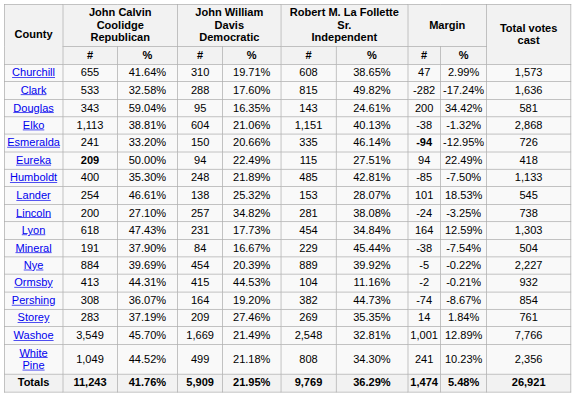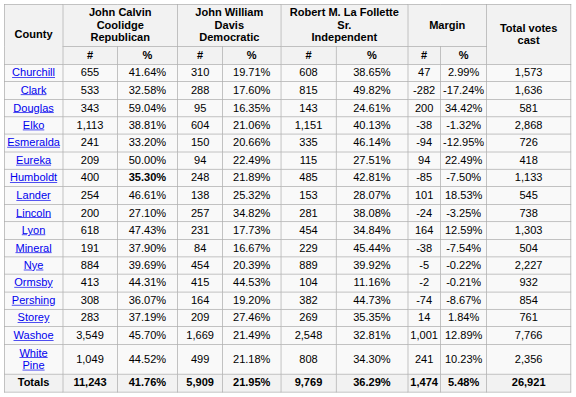Esmeralda | Margin / #: bold -> normal
Eureka | John Calvin Coolidge Republican / #: bold -> normal
Humboldt | John Calvin Coolidge Republican / %: normal -> bold
